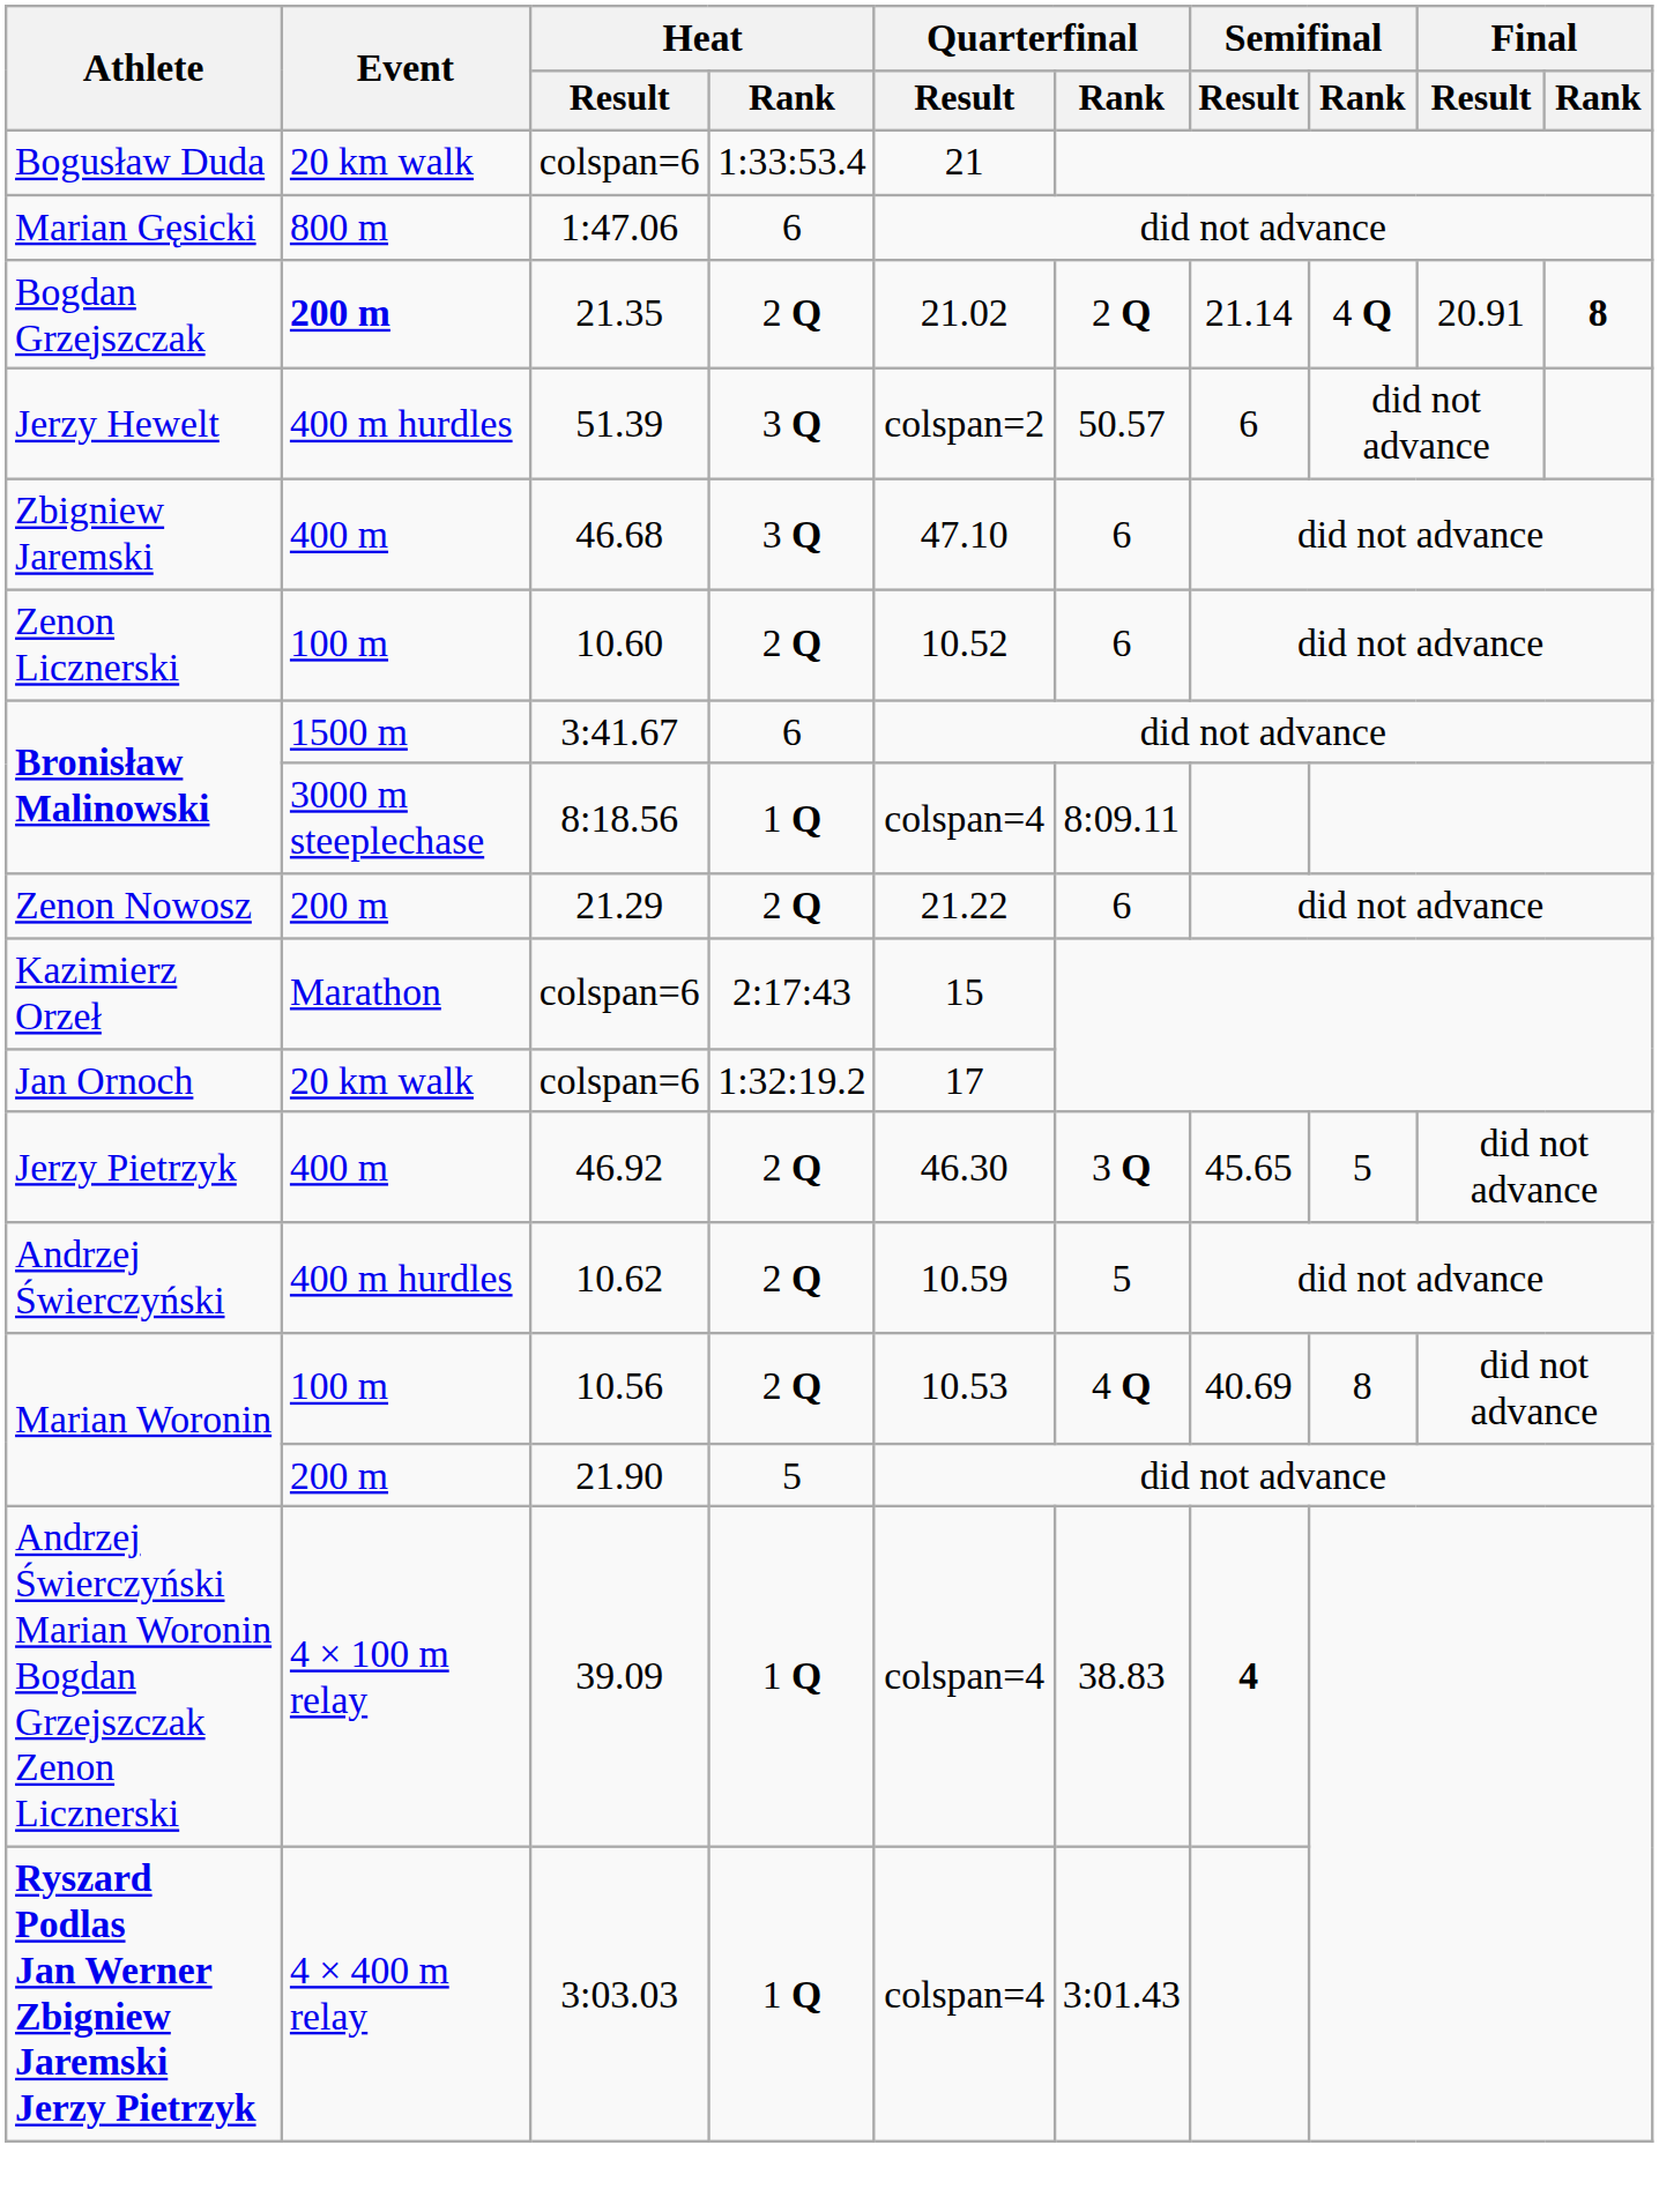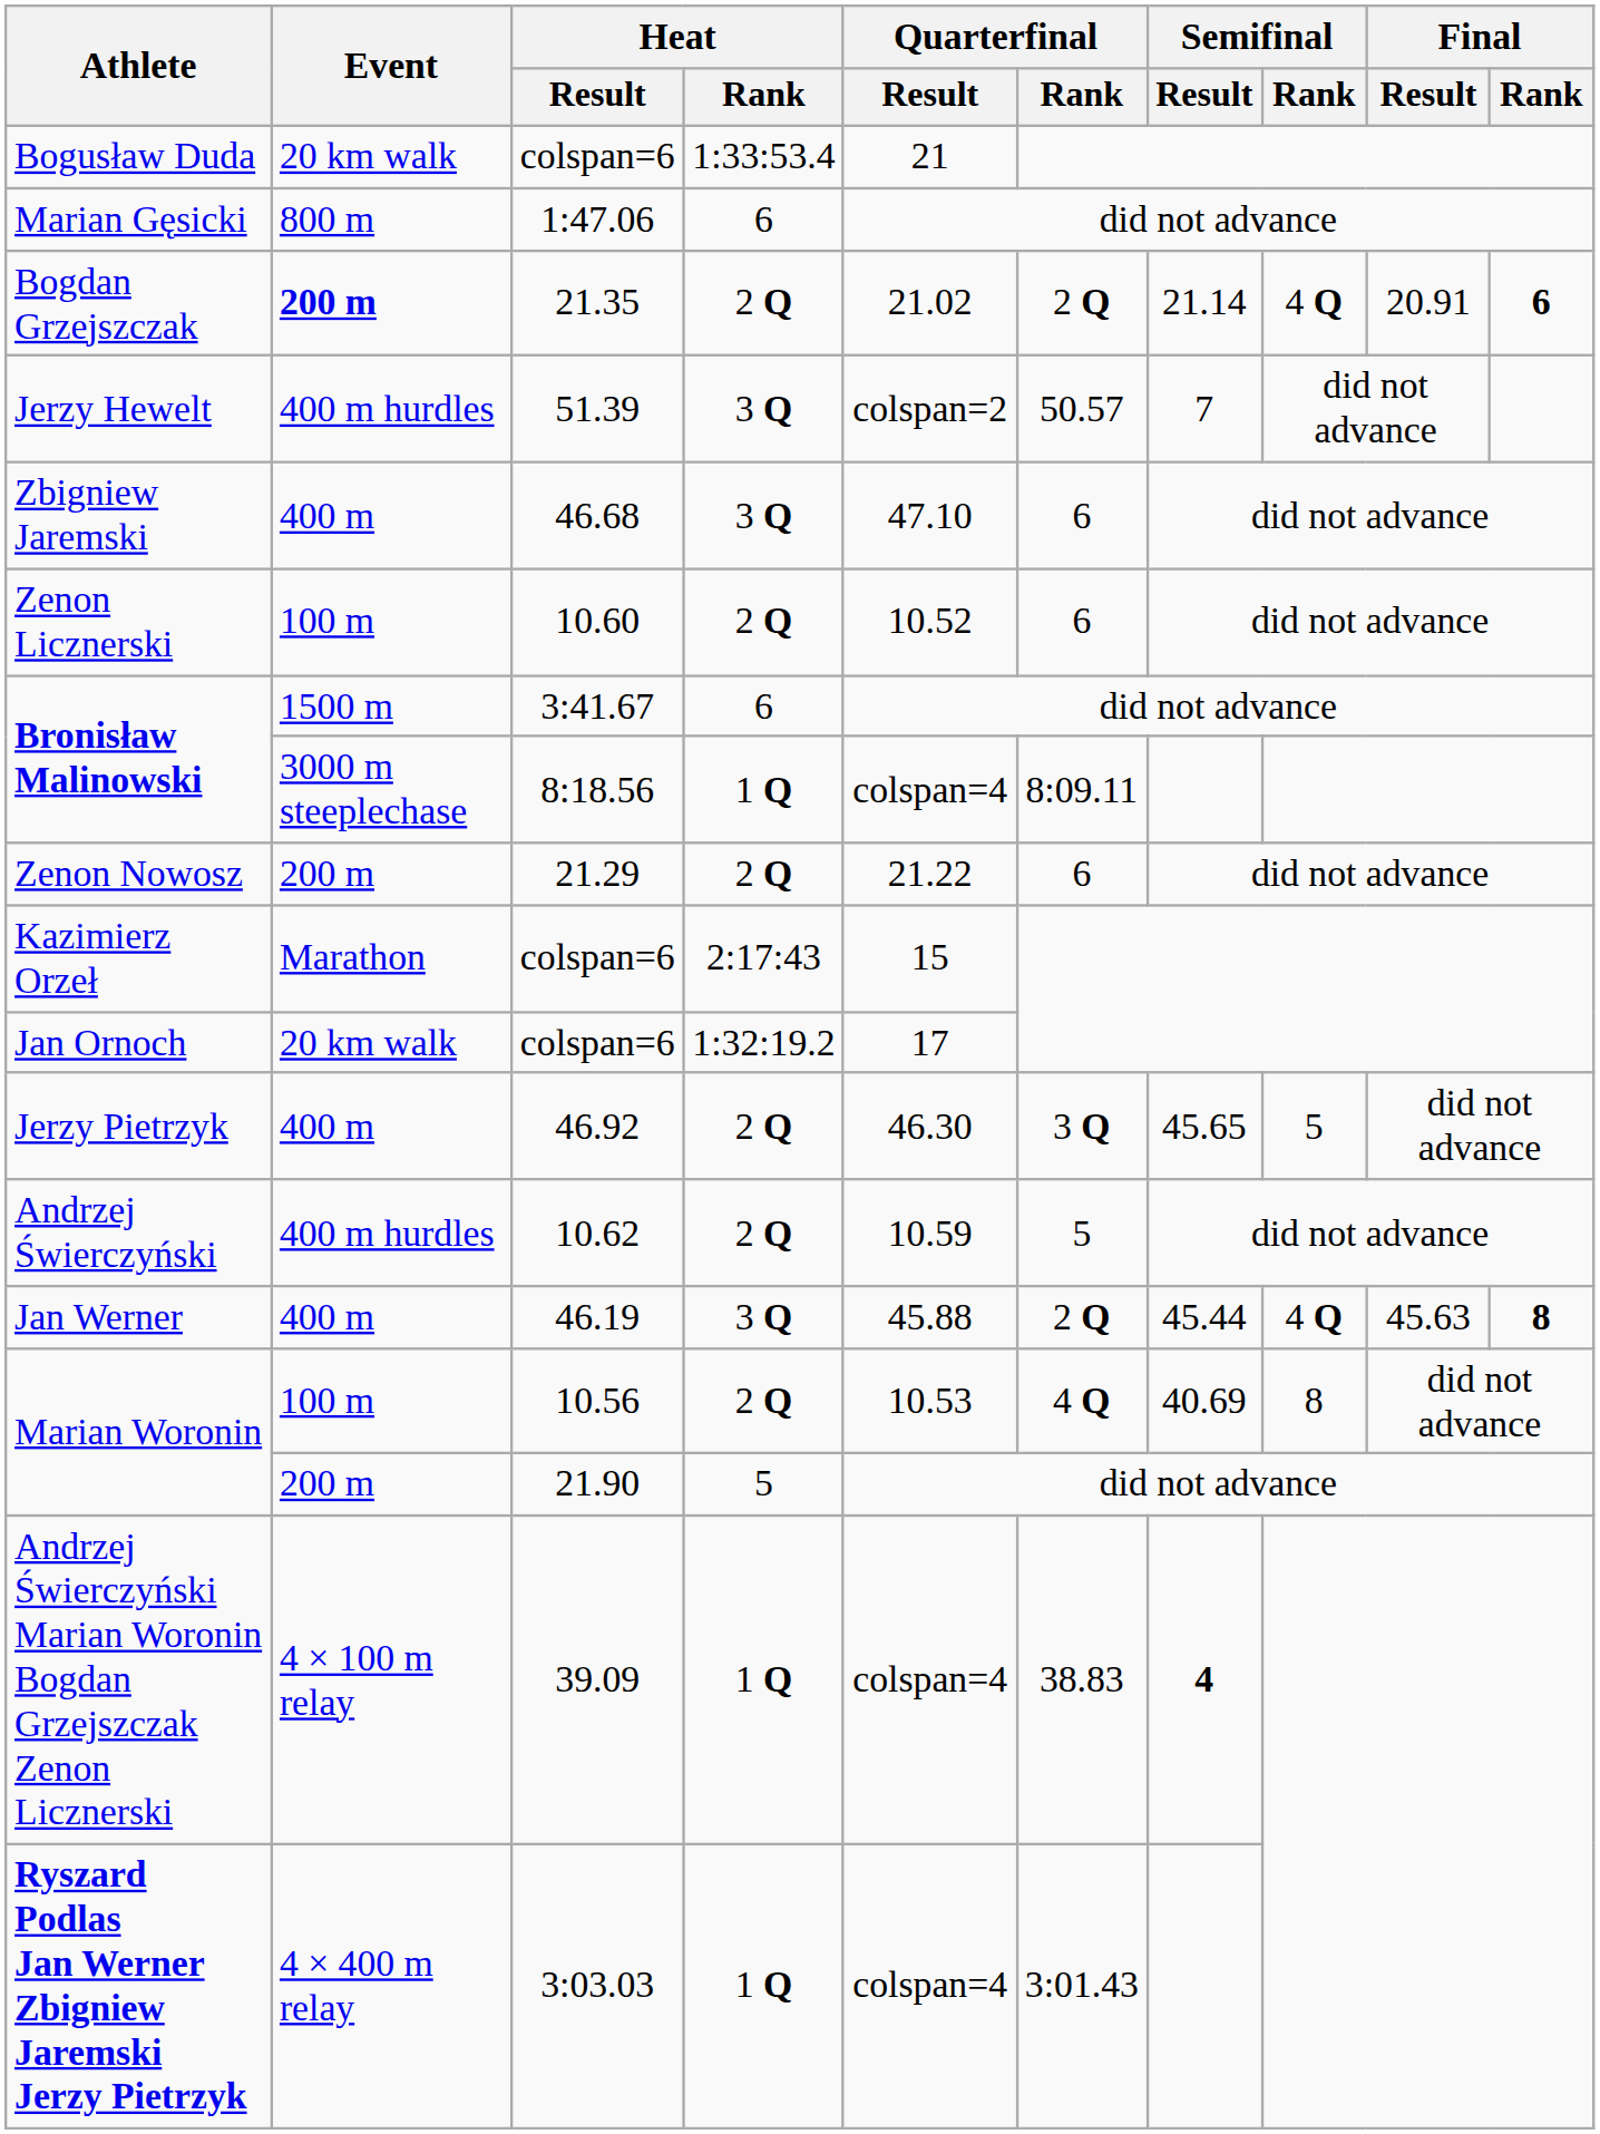Bogdan Grzejszczak | Final / Rank: 8 -> 6
Jerzy Hewelt | Semifinal / Result: 6 -> 7
+ row: Jan Werner | 400 m | 46.19 | 3 Q | 45.88 | 2 Q | 45.44 | 4 Q | 45.63 | 8
